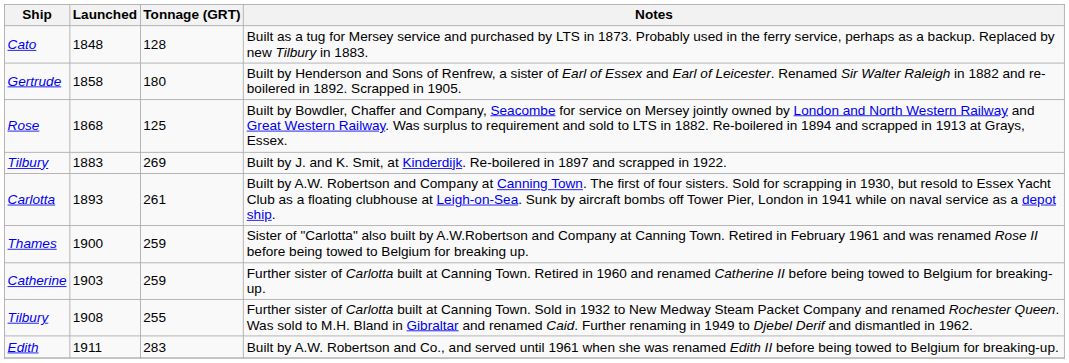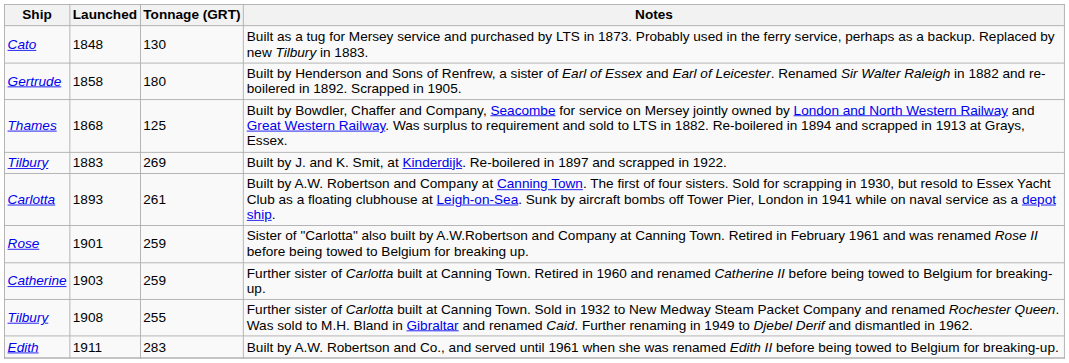row 2 | Tonnage (GRT): 128 -> 130
row 4 | Ship: Rose -> Thames
row 7 | Ship: Thames -> Rose
row 7 | Launched: 1900 -> 1901
